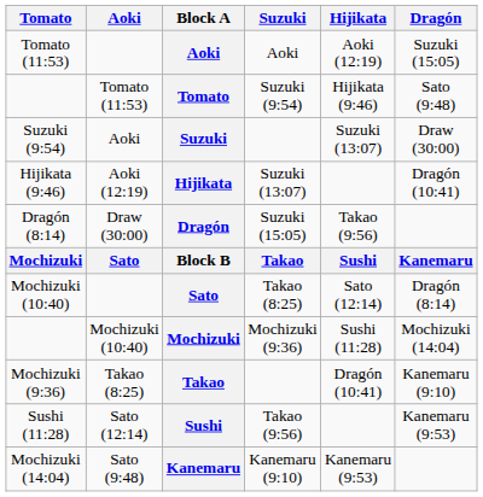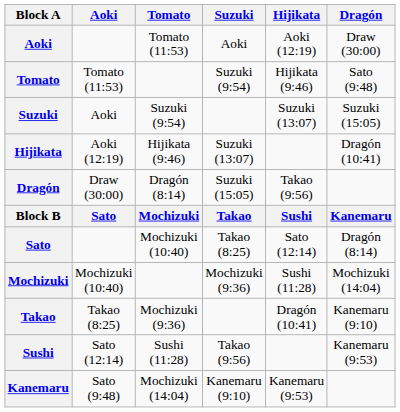columns swapped: Block A <-> Tomato
row 2 | Dragón: Suzuki (15:05) -> Draw (30:00)
row 4 | Dragón: Draw (30:00) -> Suzuki (15:05)
